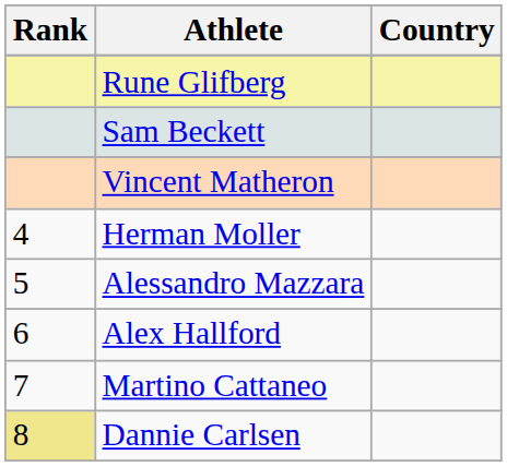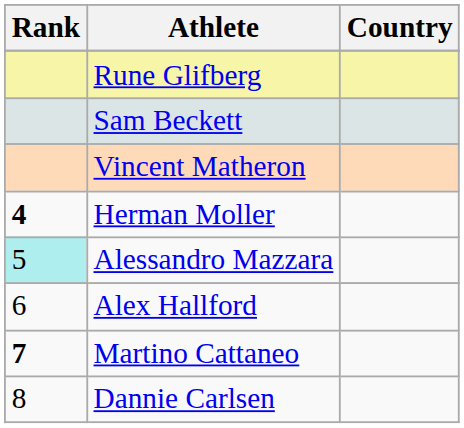Herman Moller | Rank: normal -> bold
Alessandro Mazzara | Rank: no background -> paleturquoise background
Martino Cattaneo | Rank: normal -> bold
Dannie Carlsen | Rank: khaki background -> no background
